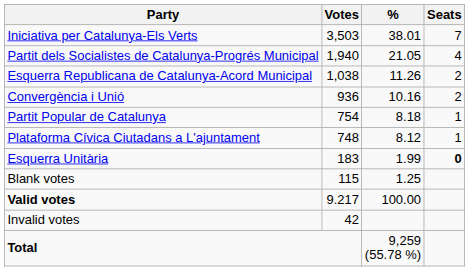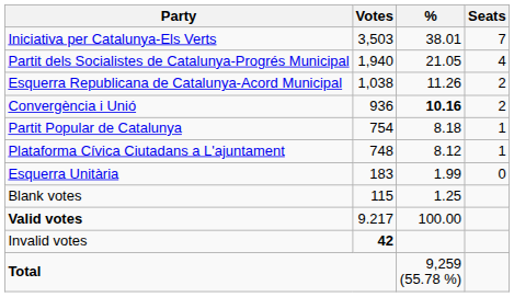Convergència i Unió | %: normal -> bold
Esquerra Unitària | Seats: bold -> normal
Invalid votes | Votes: normal -> bold
